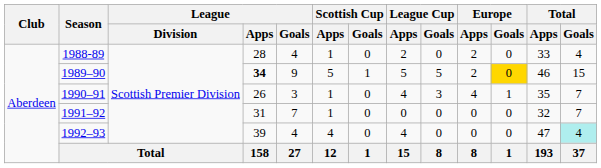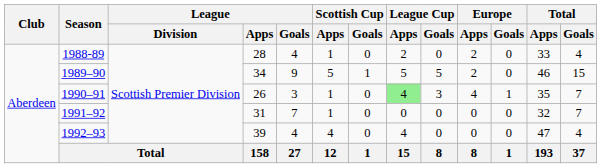1989–90 | League / Apps: bold -> normal
1989–90 | Europe / Goals: gold background -> no background
1990–91 | League Cup / Apps: no background -> lightgreen background
1992–93 | Total / Goals: paleturquoise background -> no background
